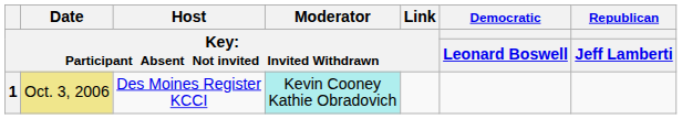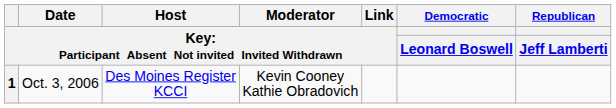1 | column 2: khaki background -> no background
1 | column 4: paleturquoise background -> no background
